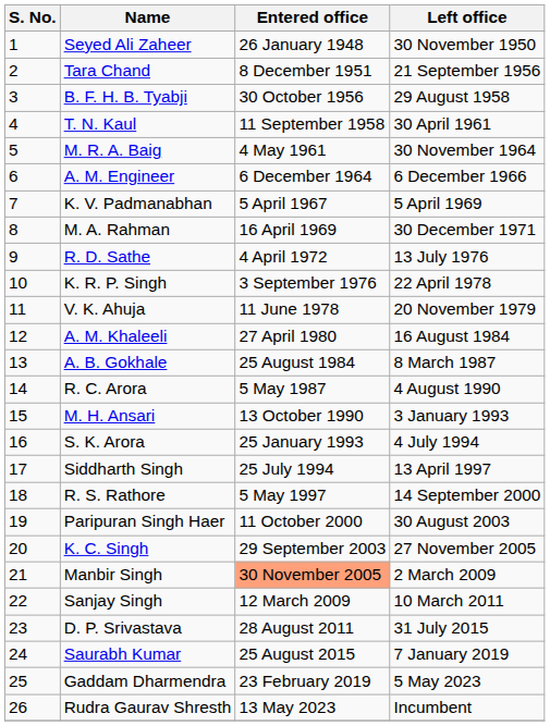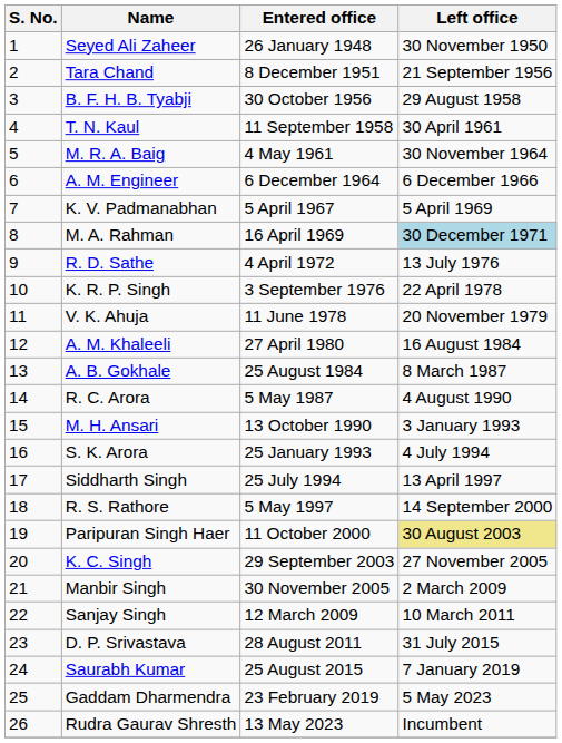M. A. Rahman | Left office: no background -> lightblue background
Paripuran Singh Haer | Left office: no background -> khaki background
Manbir Singh | Entered office: lightsalmon background -> no background
